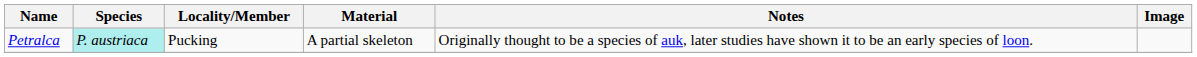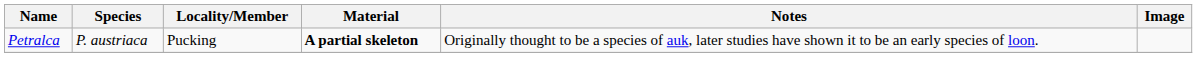Petralca | Species: paleturquoise background -> no background
Petralca | Material: normal -> bold
